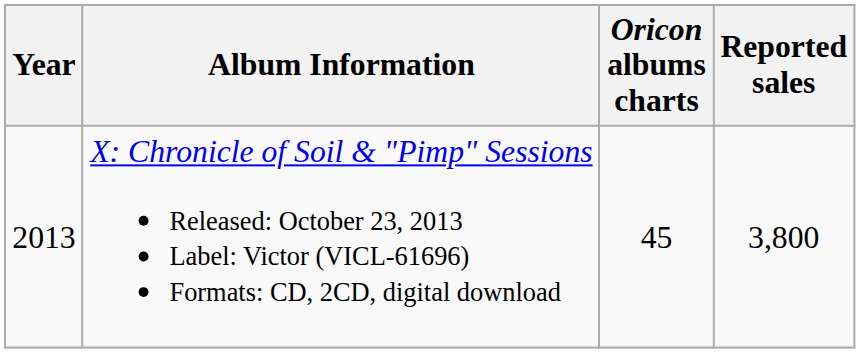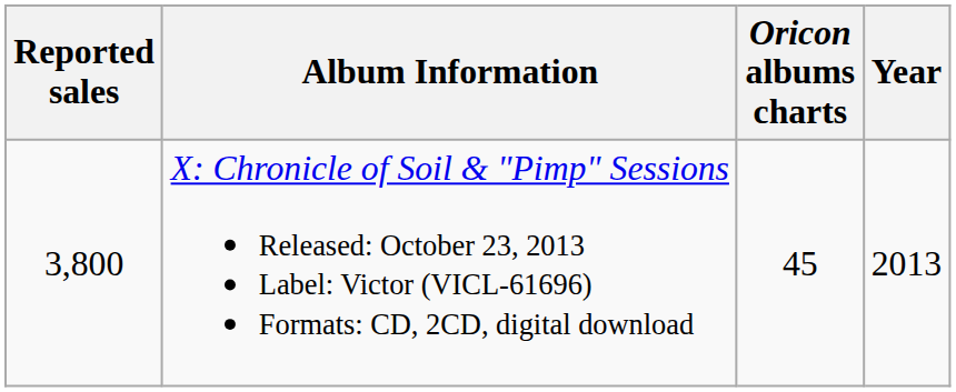columns swapped: Year <-> Reported sales
